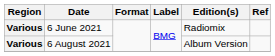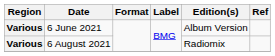6 June 2021 | Edition(s): Radiomix -> Album Version
6 August 2021 | Edition(s): Album Version -> Radiomix
